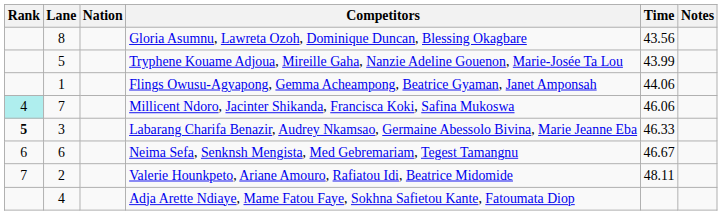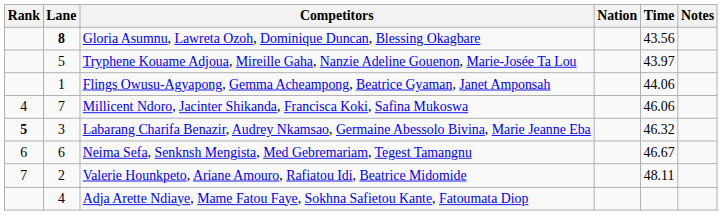columns swapped: Nation <-> Competitors
row 2 | Lane: normal -> bold
row 3 | Time: 43.99 -> 43.97
row 5 | Rank: paleturquoise background -> no background
row 6 | Time: 46.33 -> 46.32
